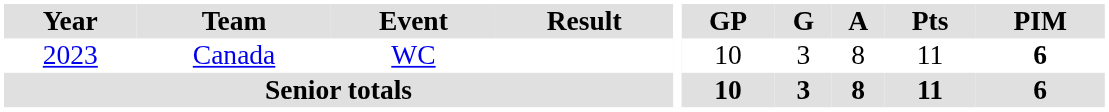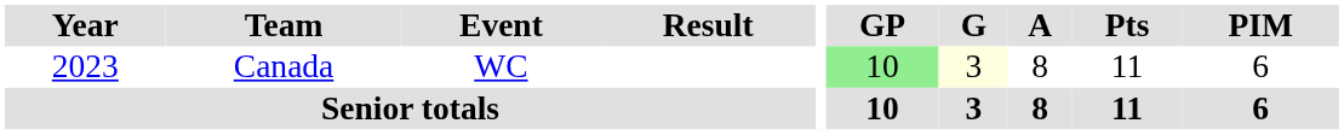Canada | GP: no background -> lightgreen background
Canada | G: no background -> lightyellow background
Canada | PIM: bold -> normal
